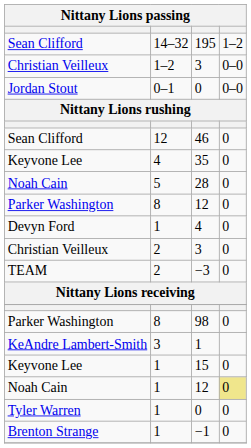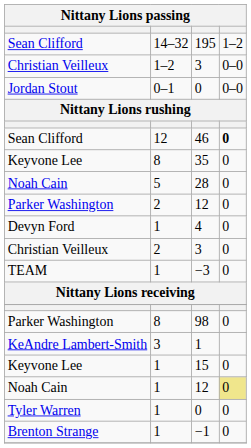46 | column 4: normal -> bold
35 | column 2: 4 -> 8
Parker Washington / 12 | column 2: 8 -> 2
−3 | column 2: 2 -> 1
